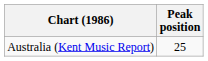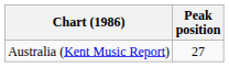Australia (Kent Music Report) | Peak position: 25 -> 27
